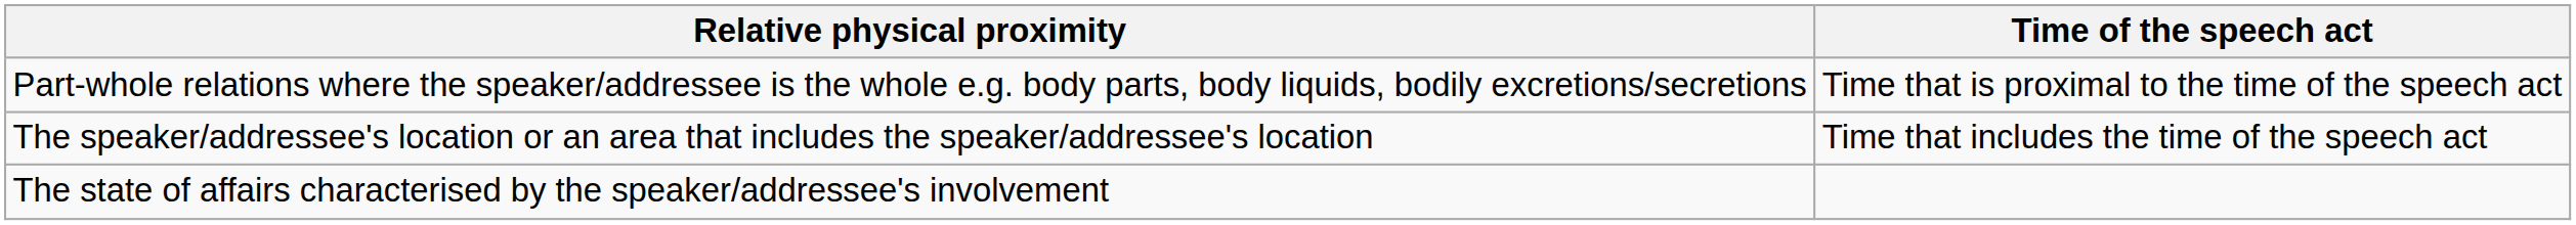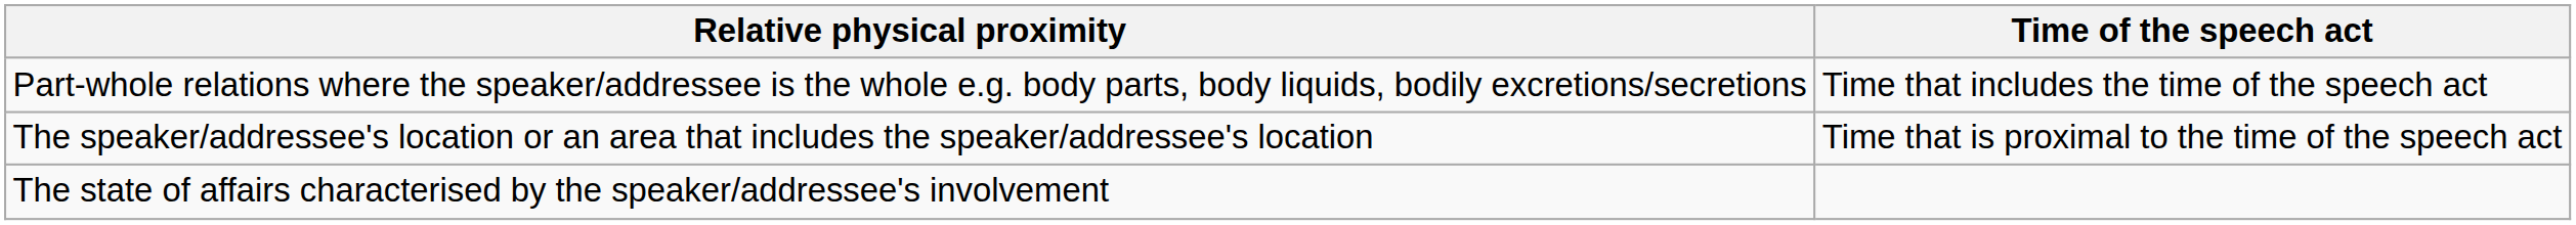row 2 | Time of the speech act: Time that is proximal to the time of the speech act -> Time that includes the time of the speech act
row 3 | Time of the speech act: Time that includes the time of the speech act -> Time that is proximal to the time of the speech act
